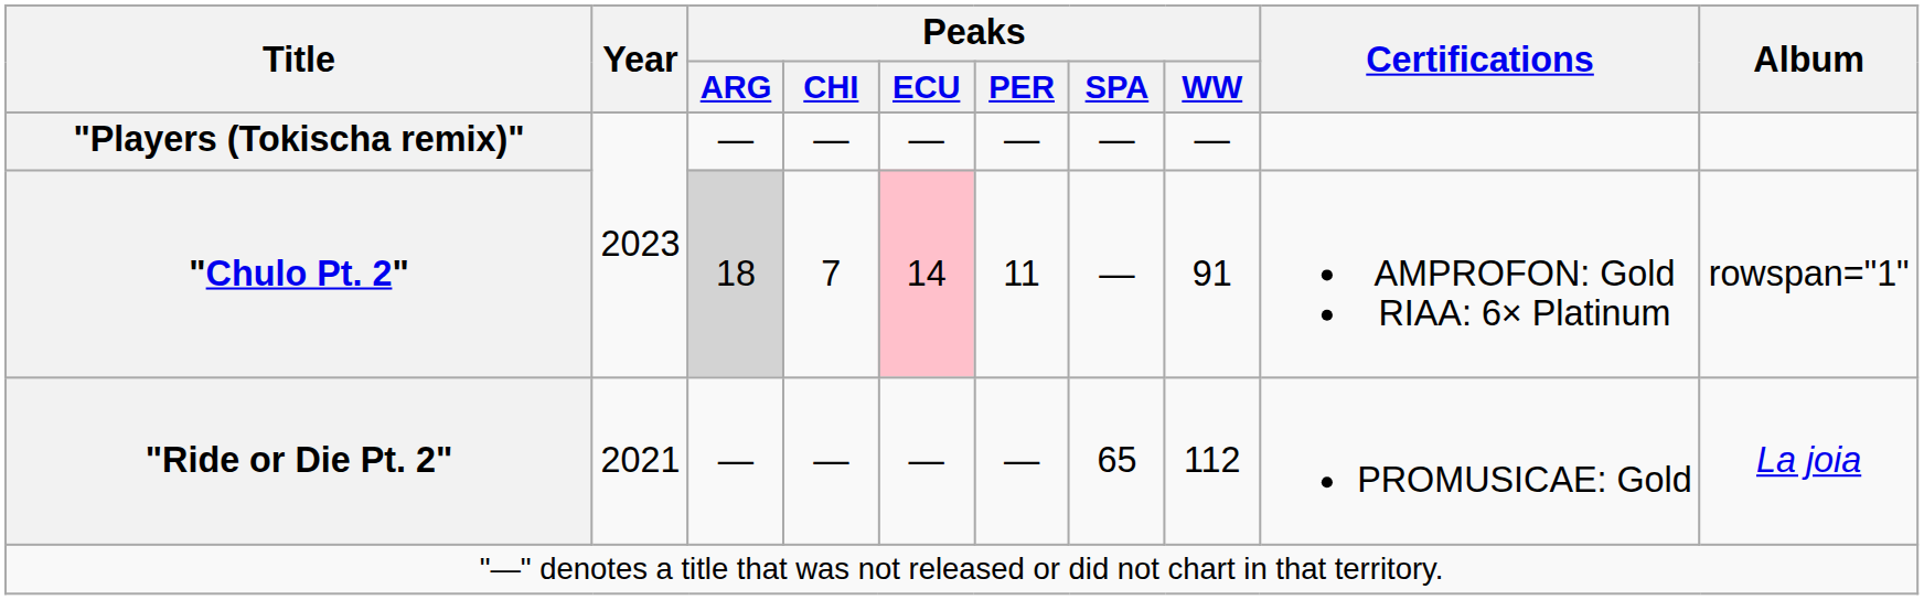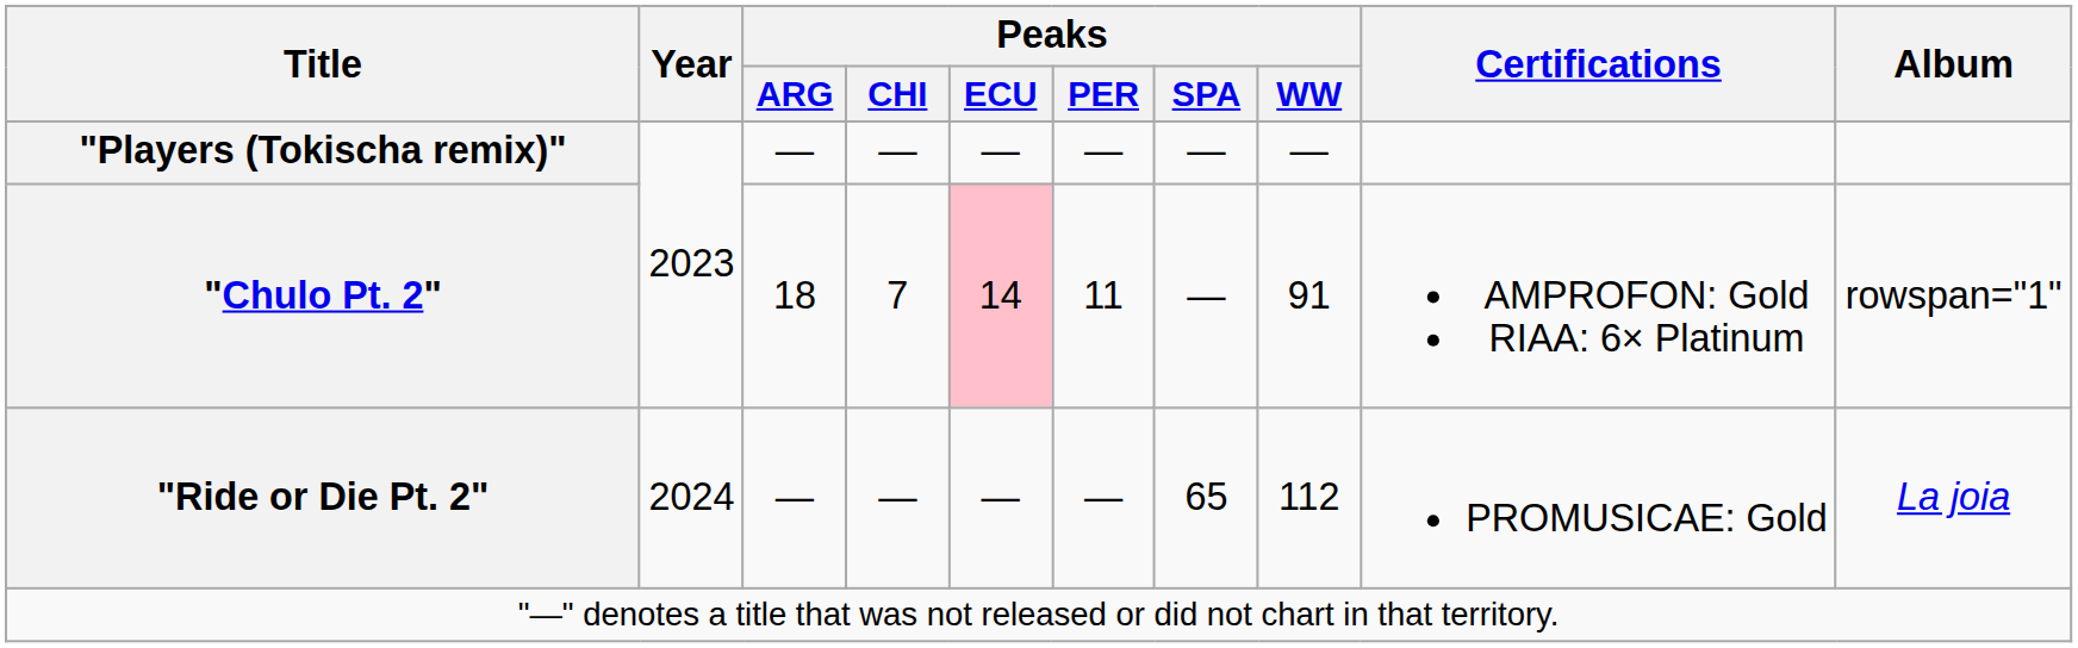"Chulo Pt. 2" | Peaks / ARG: lightgrey background -> no background
"Ride or Die Pt. 2" | Year: 2021 -> 2024
